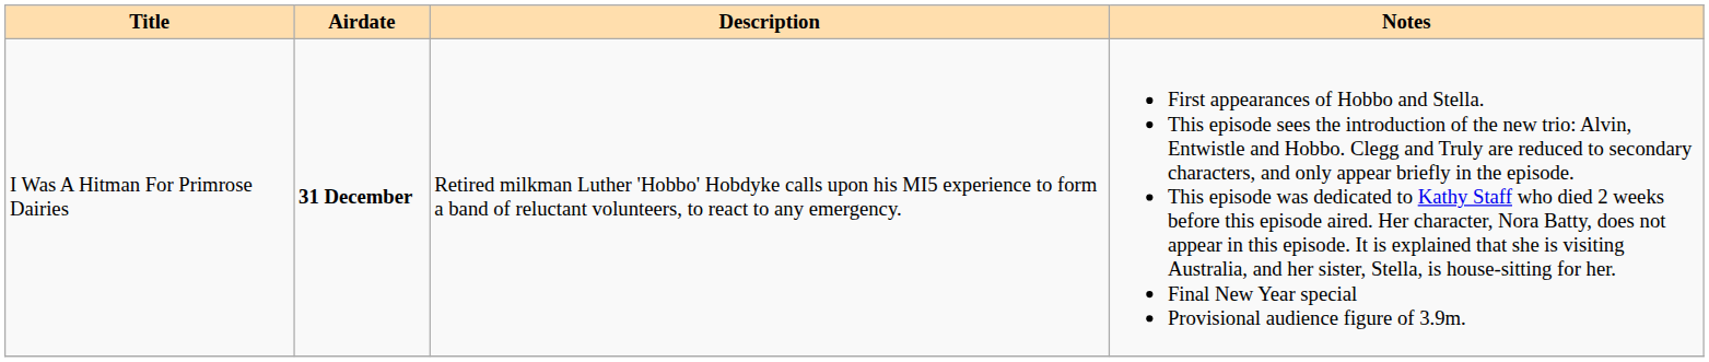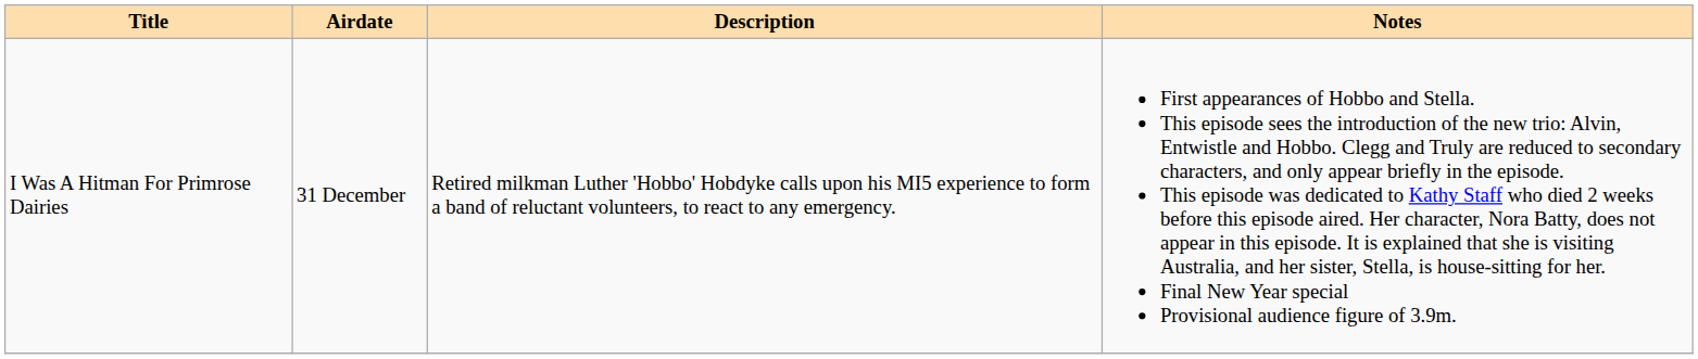I Was A Hitman For Primrose Dairies | Airdate: bold -> normal
